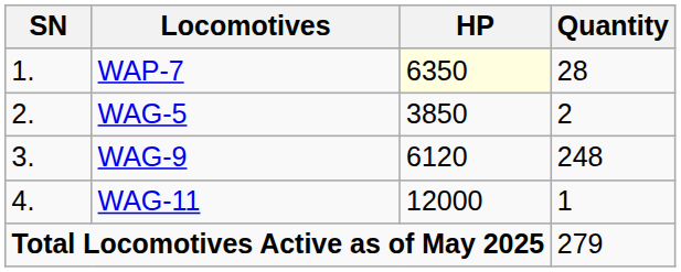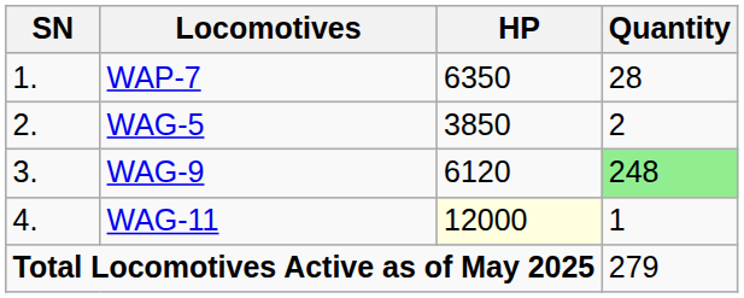WAP-7 | HP: lightyellow background -> no background
WAG-9 | Quantity: no background -> lightgreen background
WAG-11 | HP: no background -> lightyellow background
